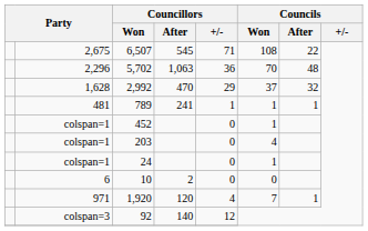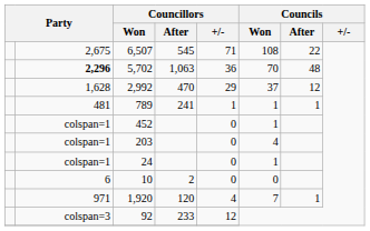5,702 | column 2: normal -> bold
2,992 | Councils / After: 32 -> 12
92 | Councillors / After: 140 -> 233
